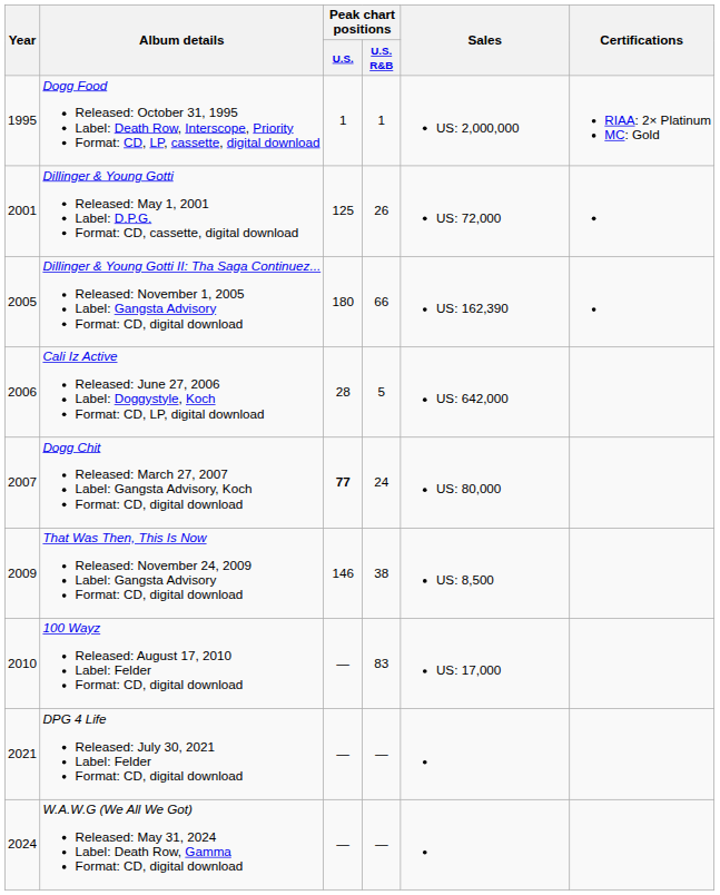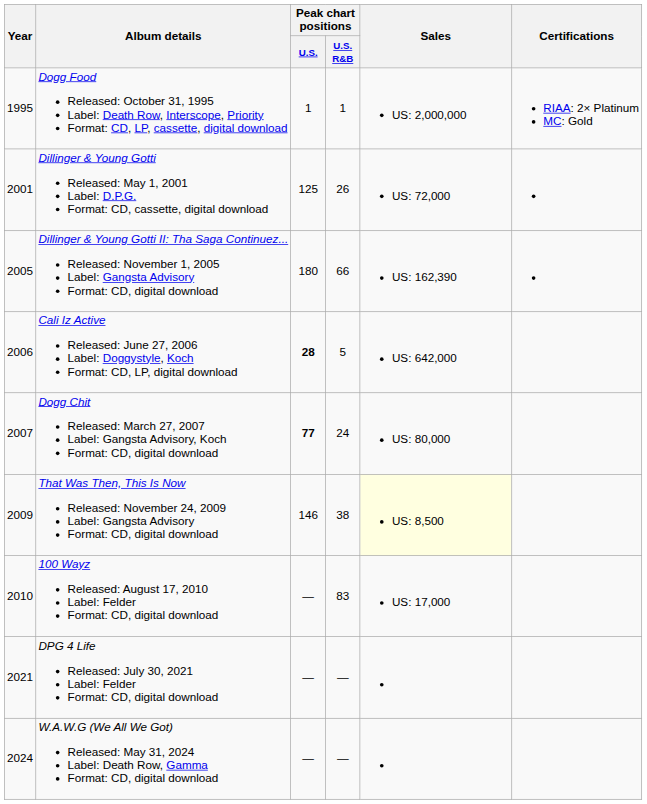row 6 | Peak chart positions / U.S.: normal -> bold
row 8 | Sales: no background -> lightyellow background
